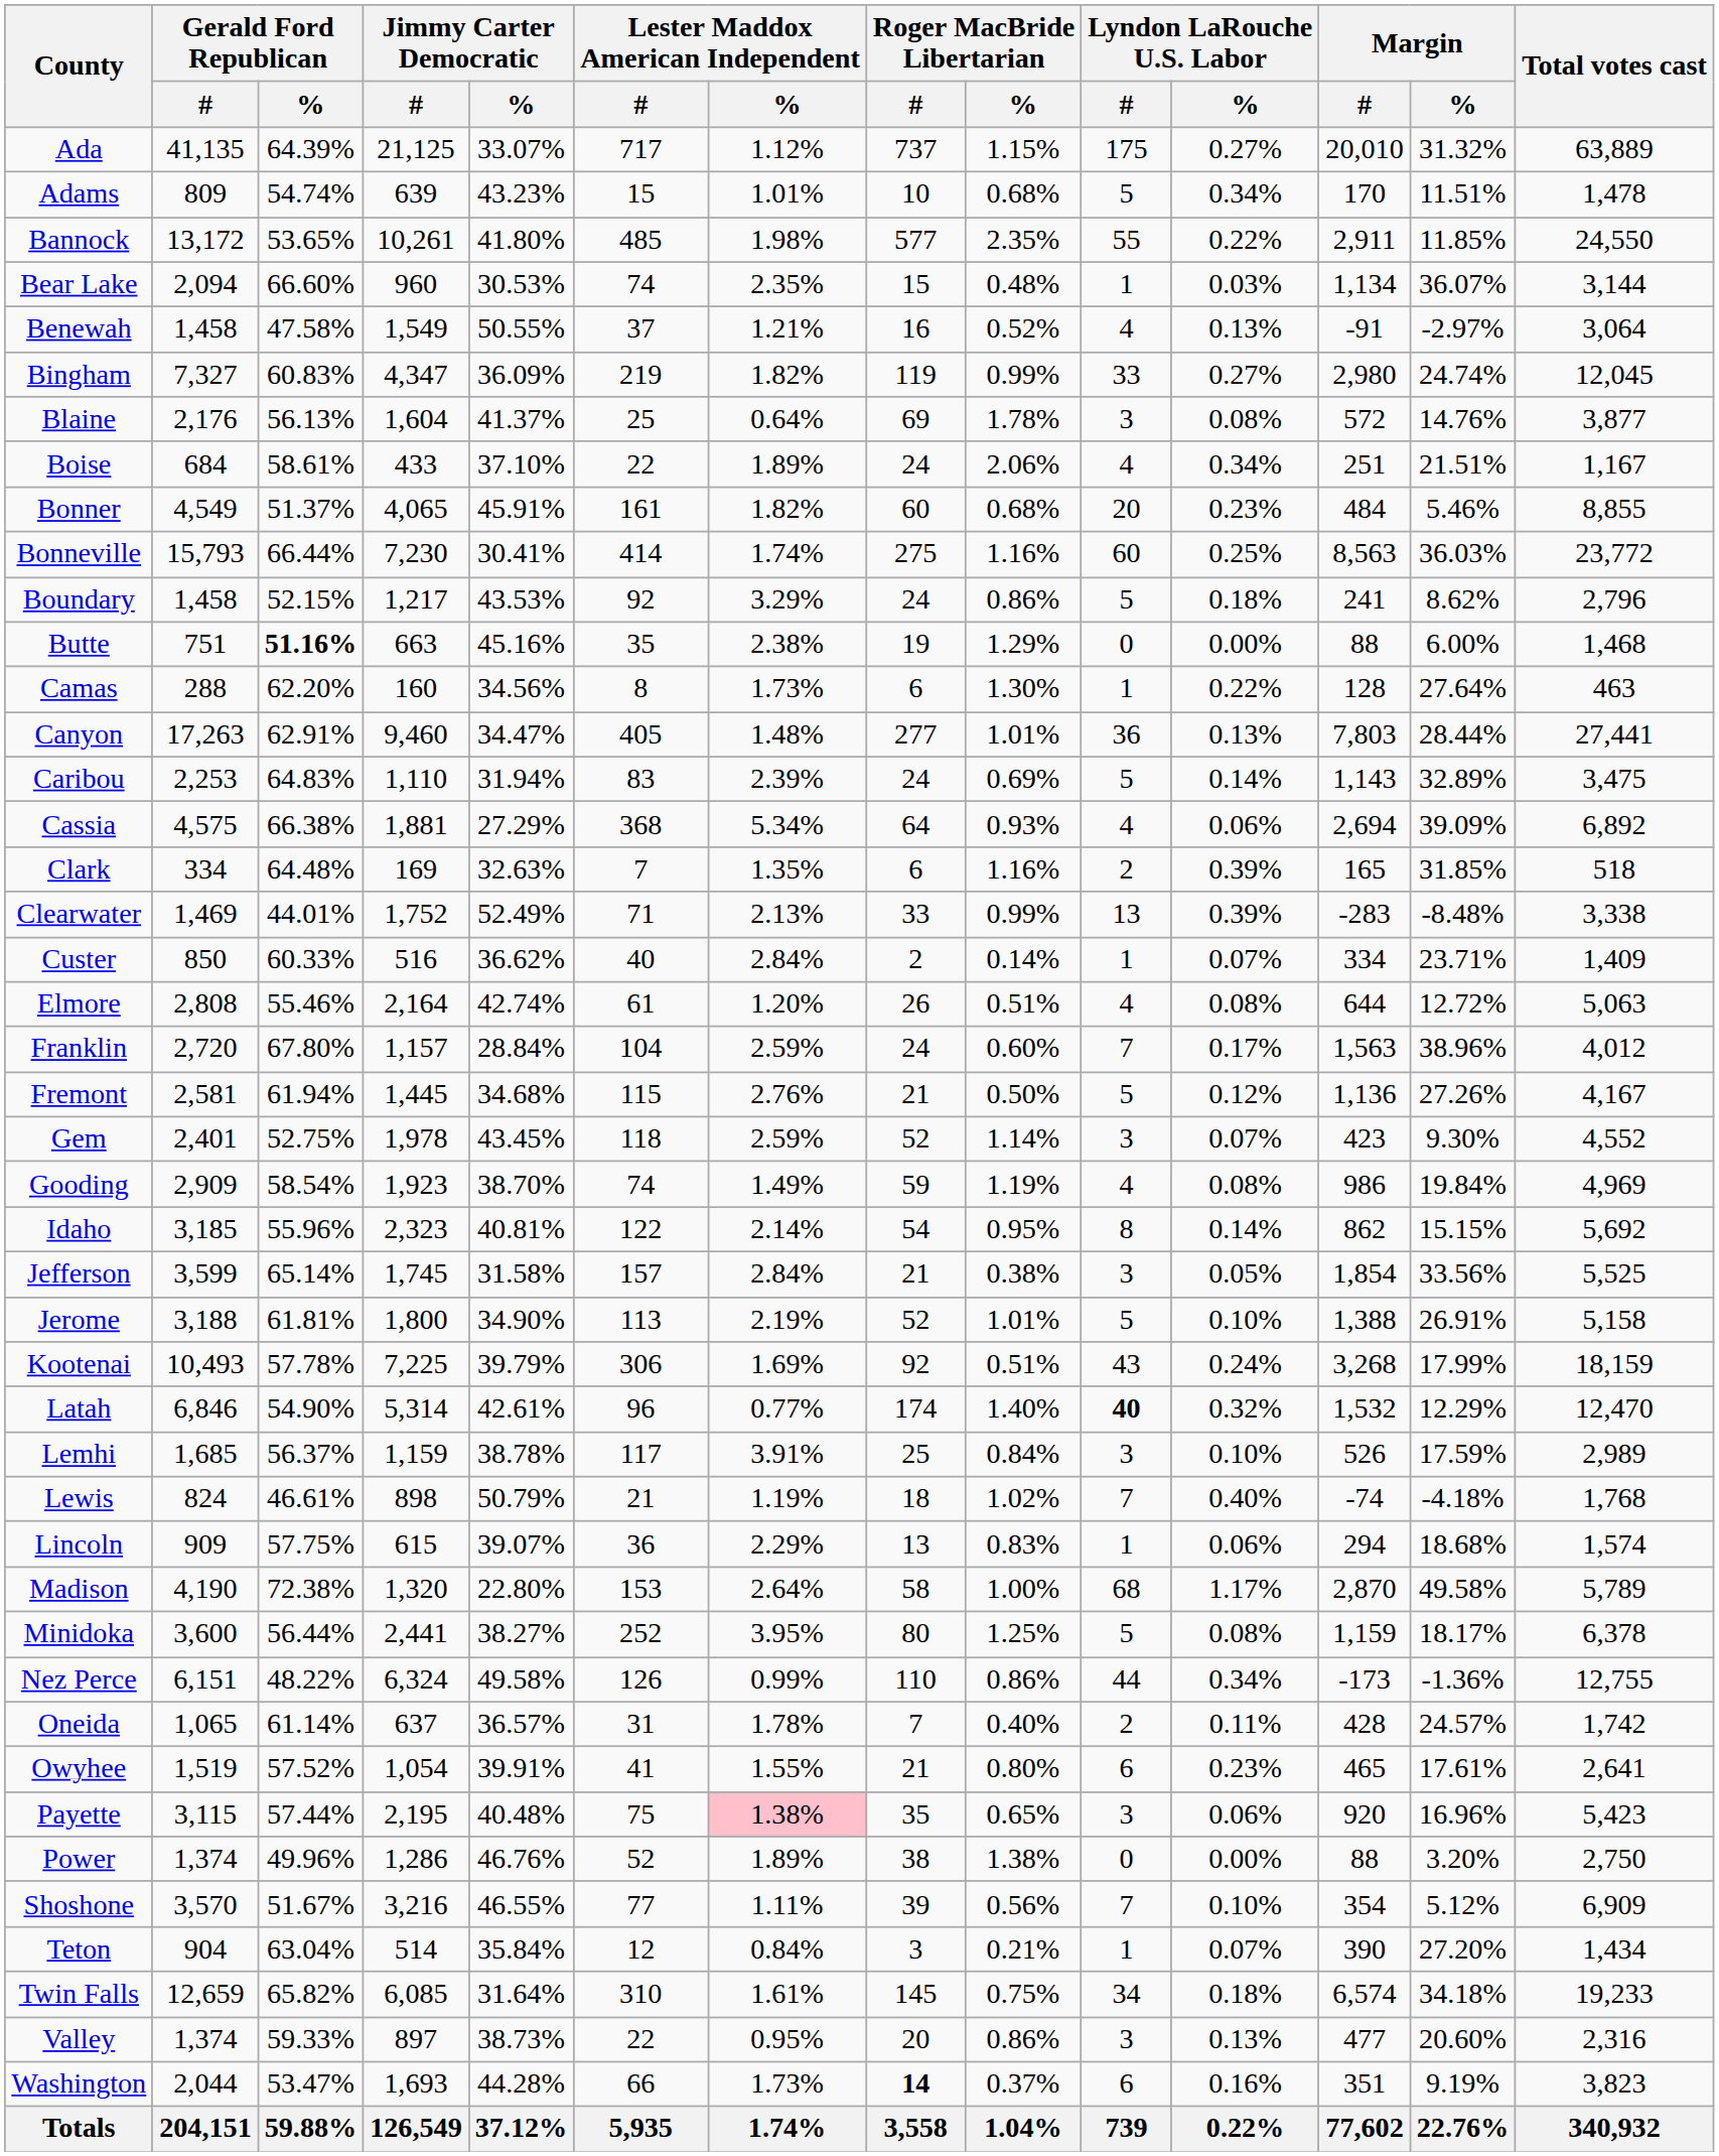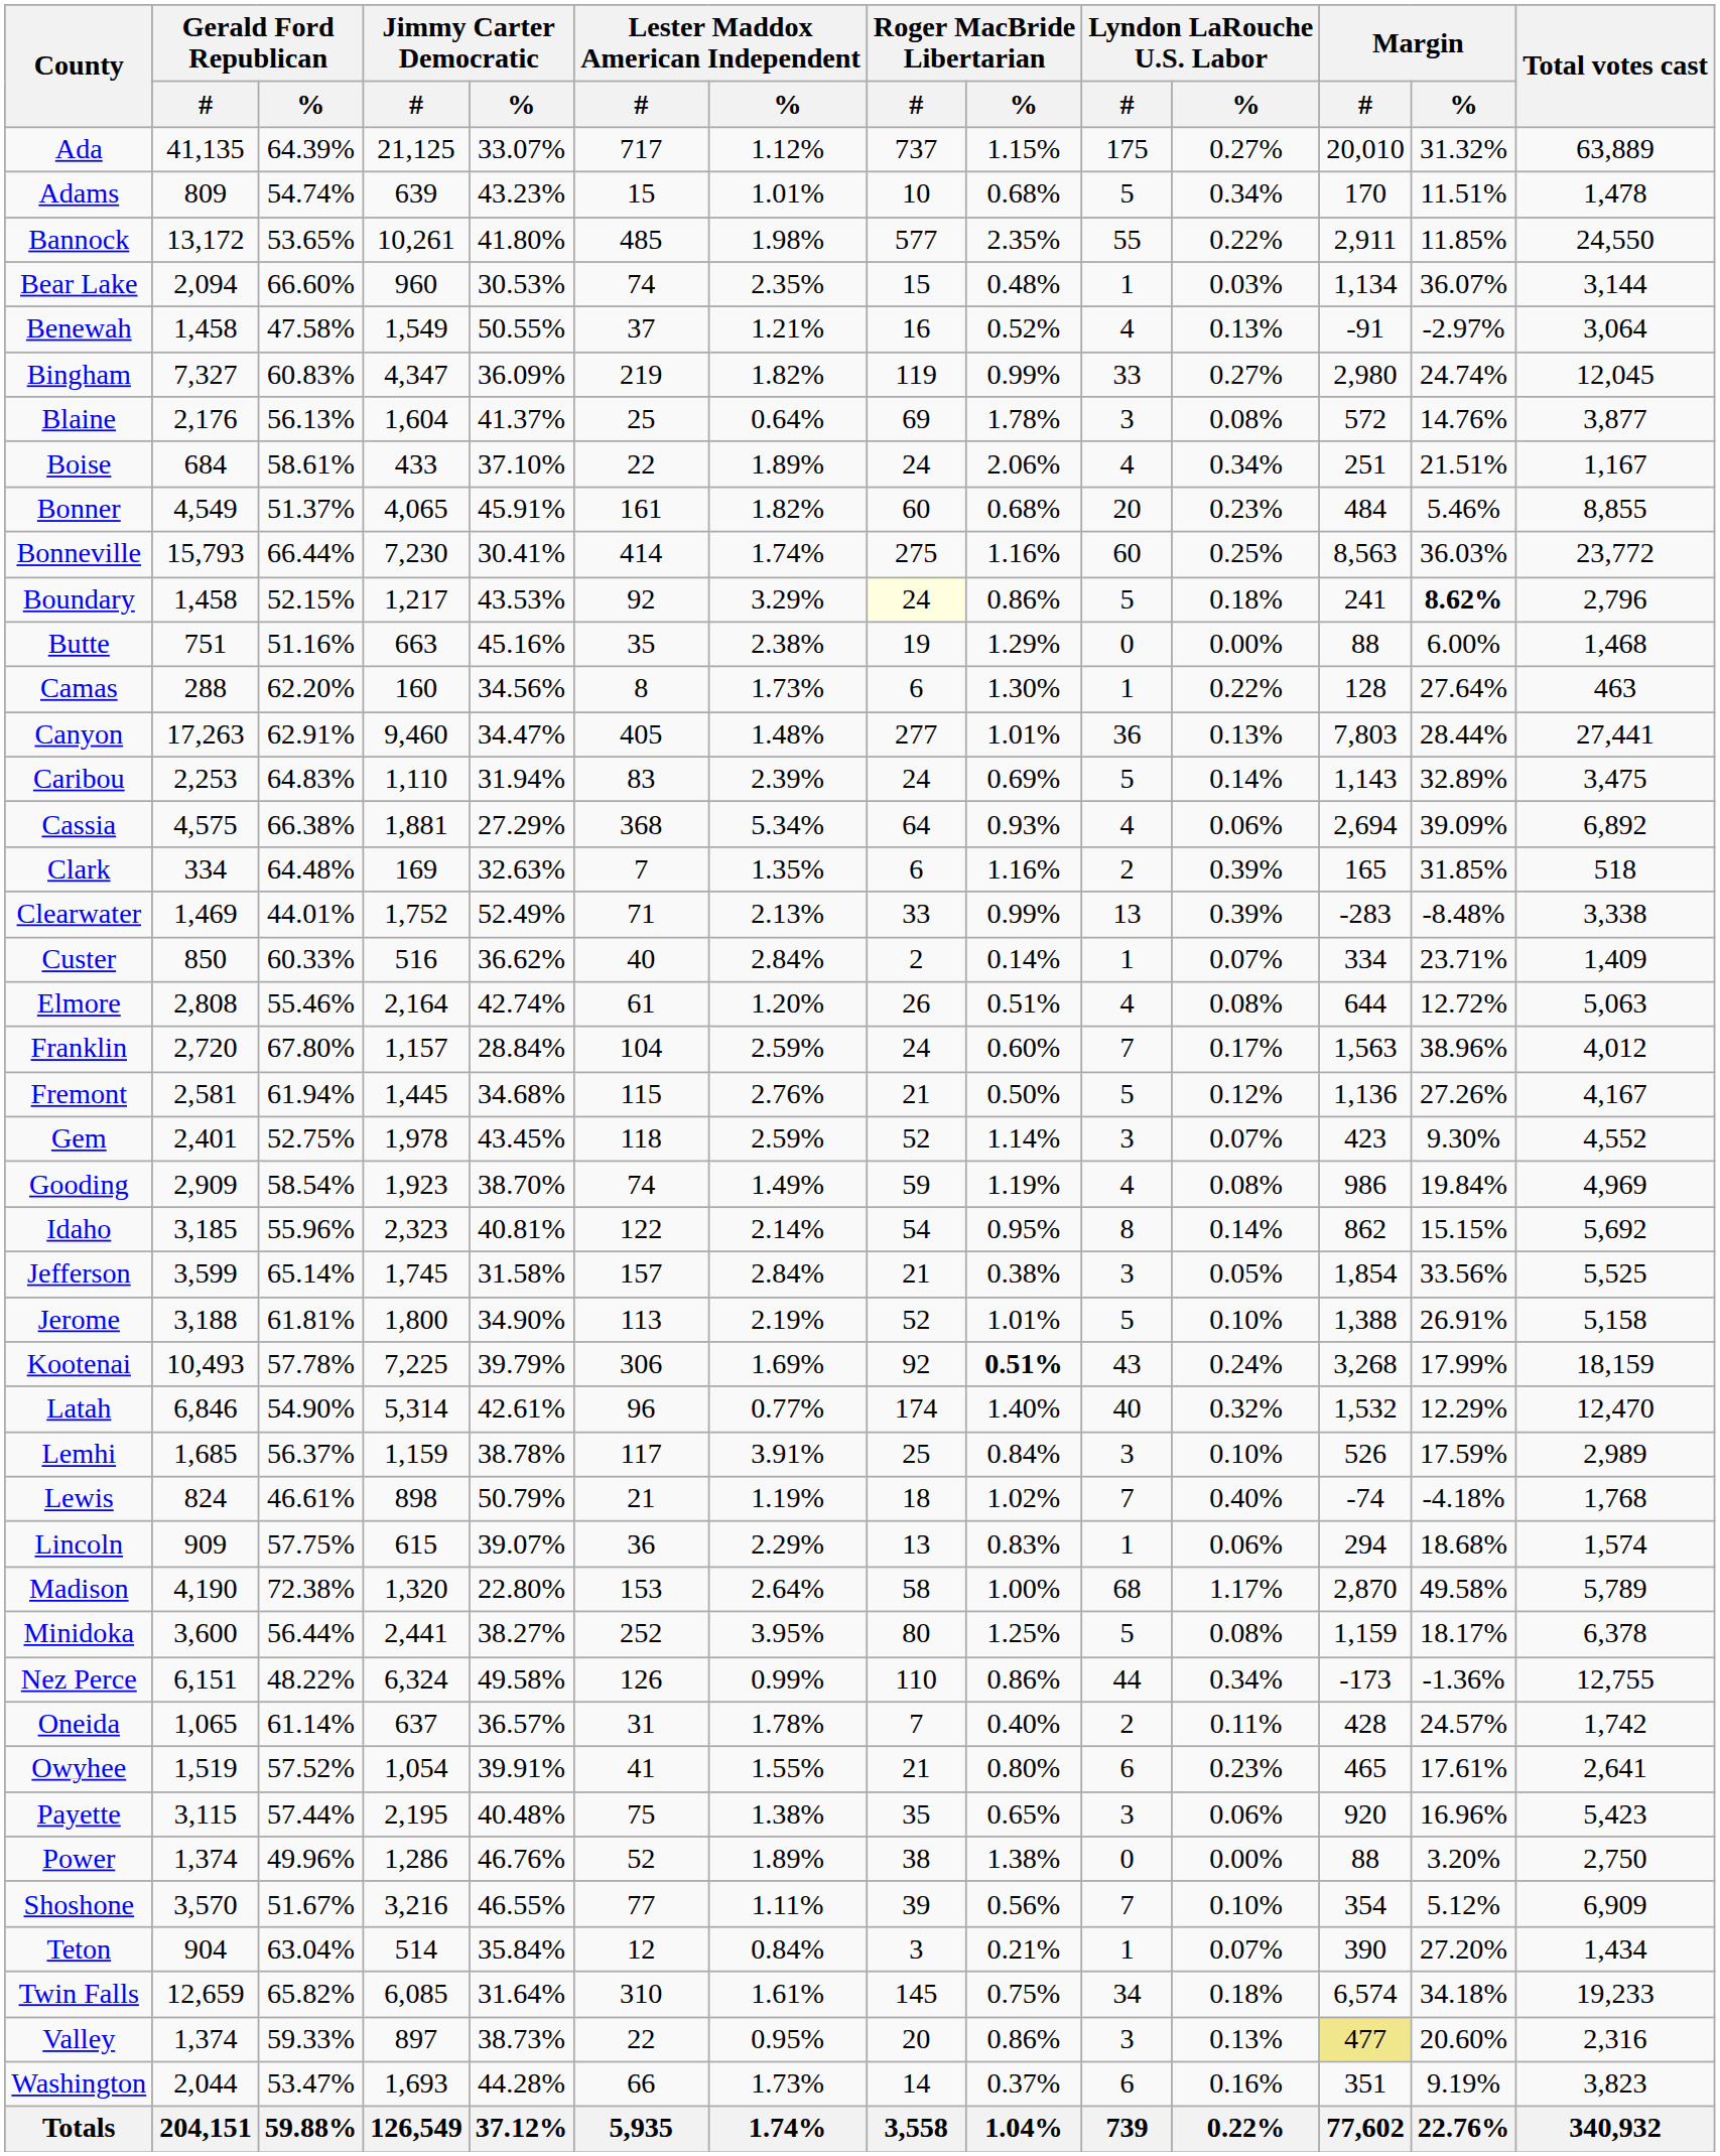Boundary | Roger MacBride Libertarian / #: no background -> lightyellow background
Boundary | Margin / %: normal -> bold
Butte | Gerald Ford Republican / %: bold -> normal
Kootenai | Roger MacBride Libertarian / %: normal -> bold
Latah | Lyndon LaRouche U.S. Labor / #: bold -> normal
Payette | Lester Maddox American Independent / %: pink background -> no background
Valley | Margin / #: no background -> khaki background
Washington | Roger MacBride Libertarian / #: bold -> normal
